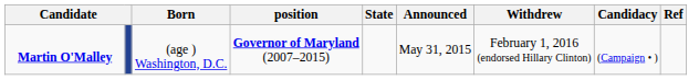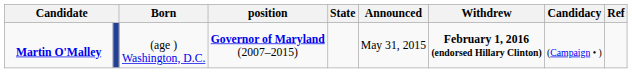Martin O'Malley | Withdrew: normal -> bold
